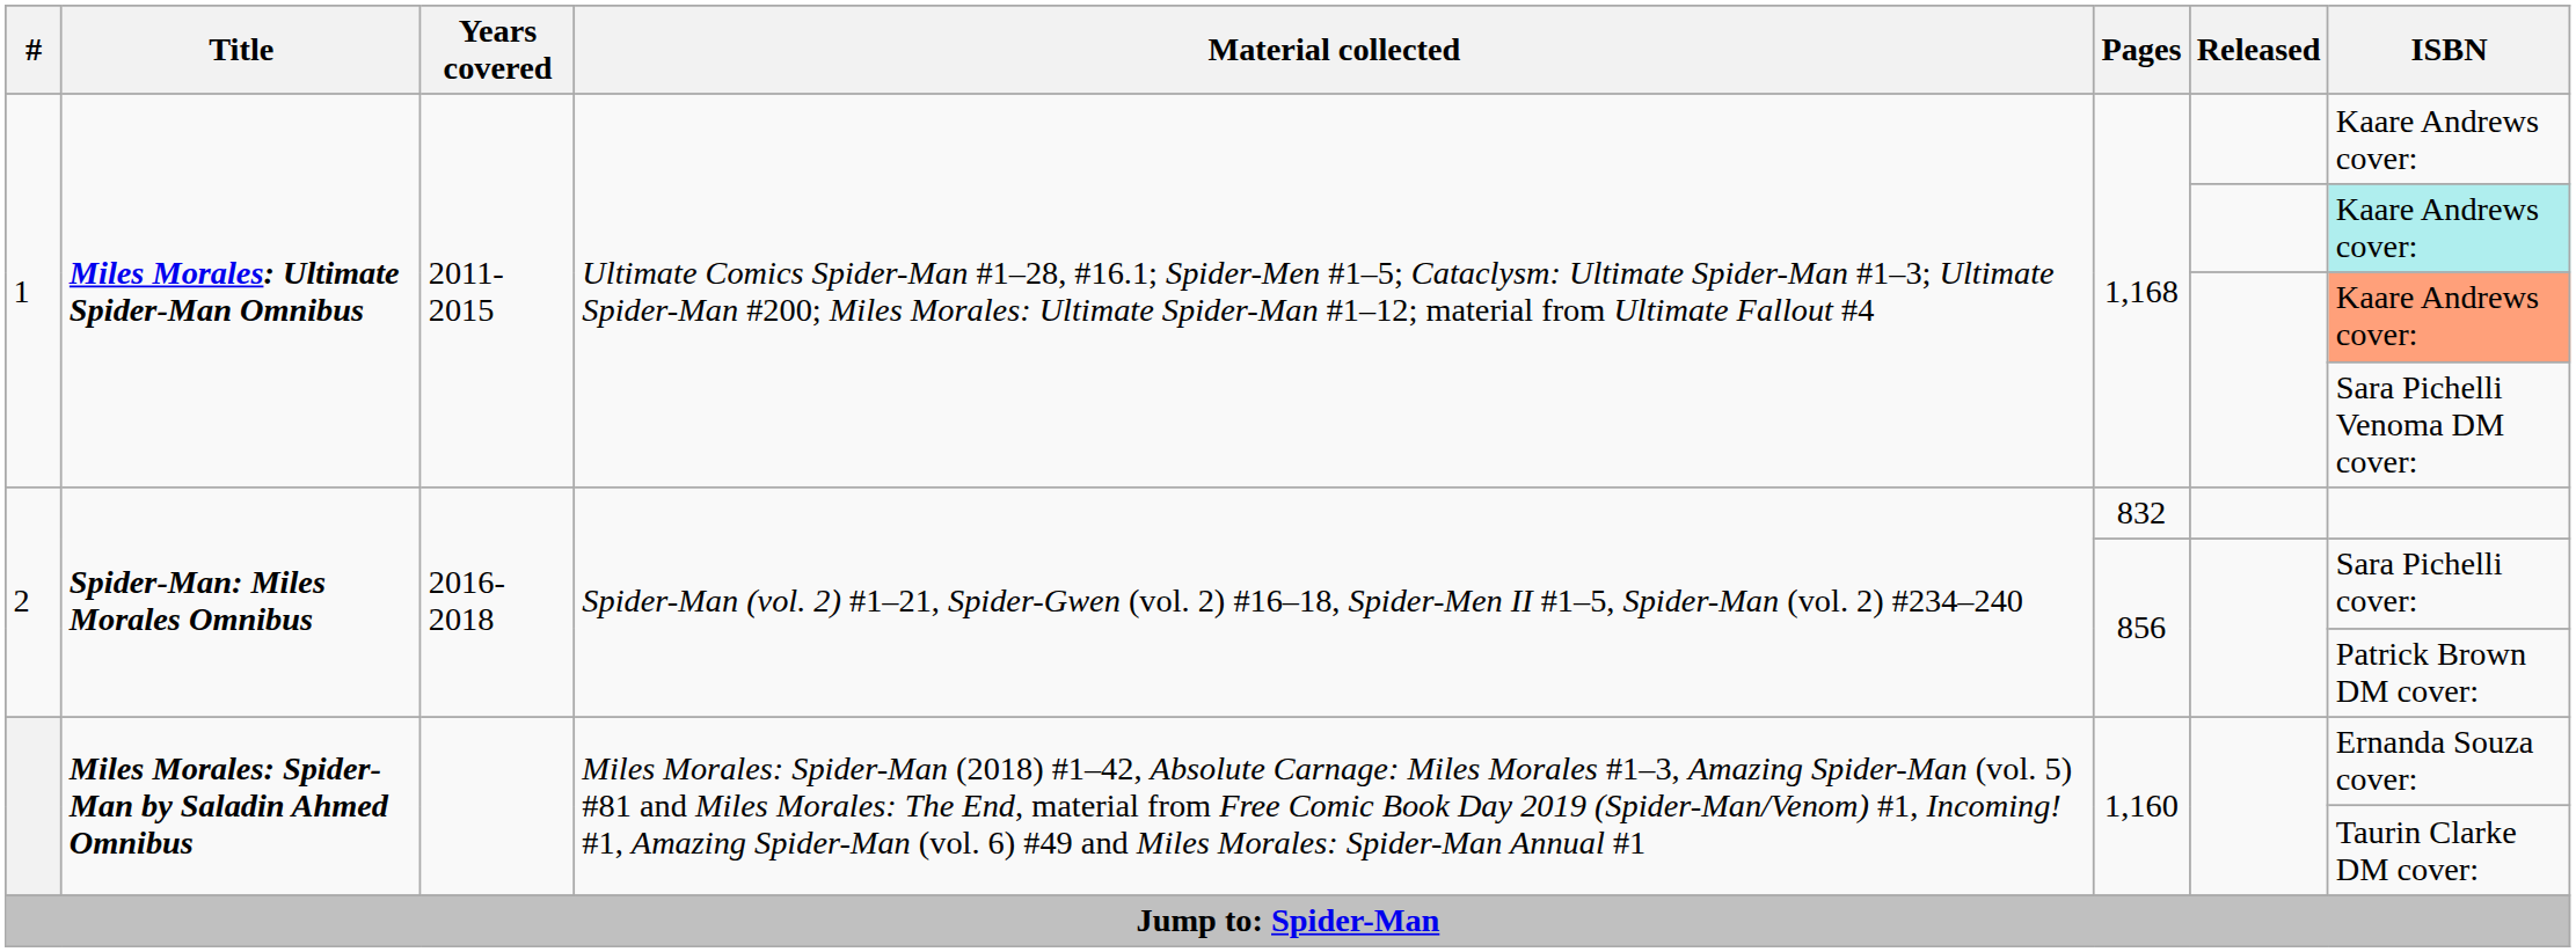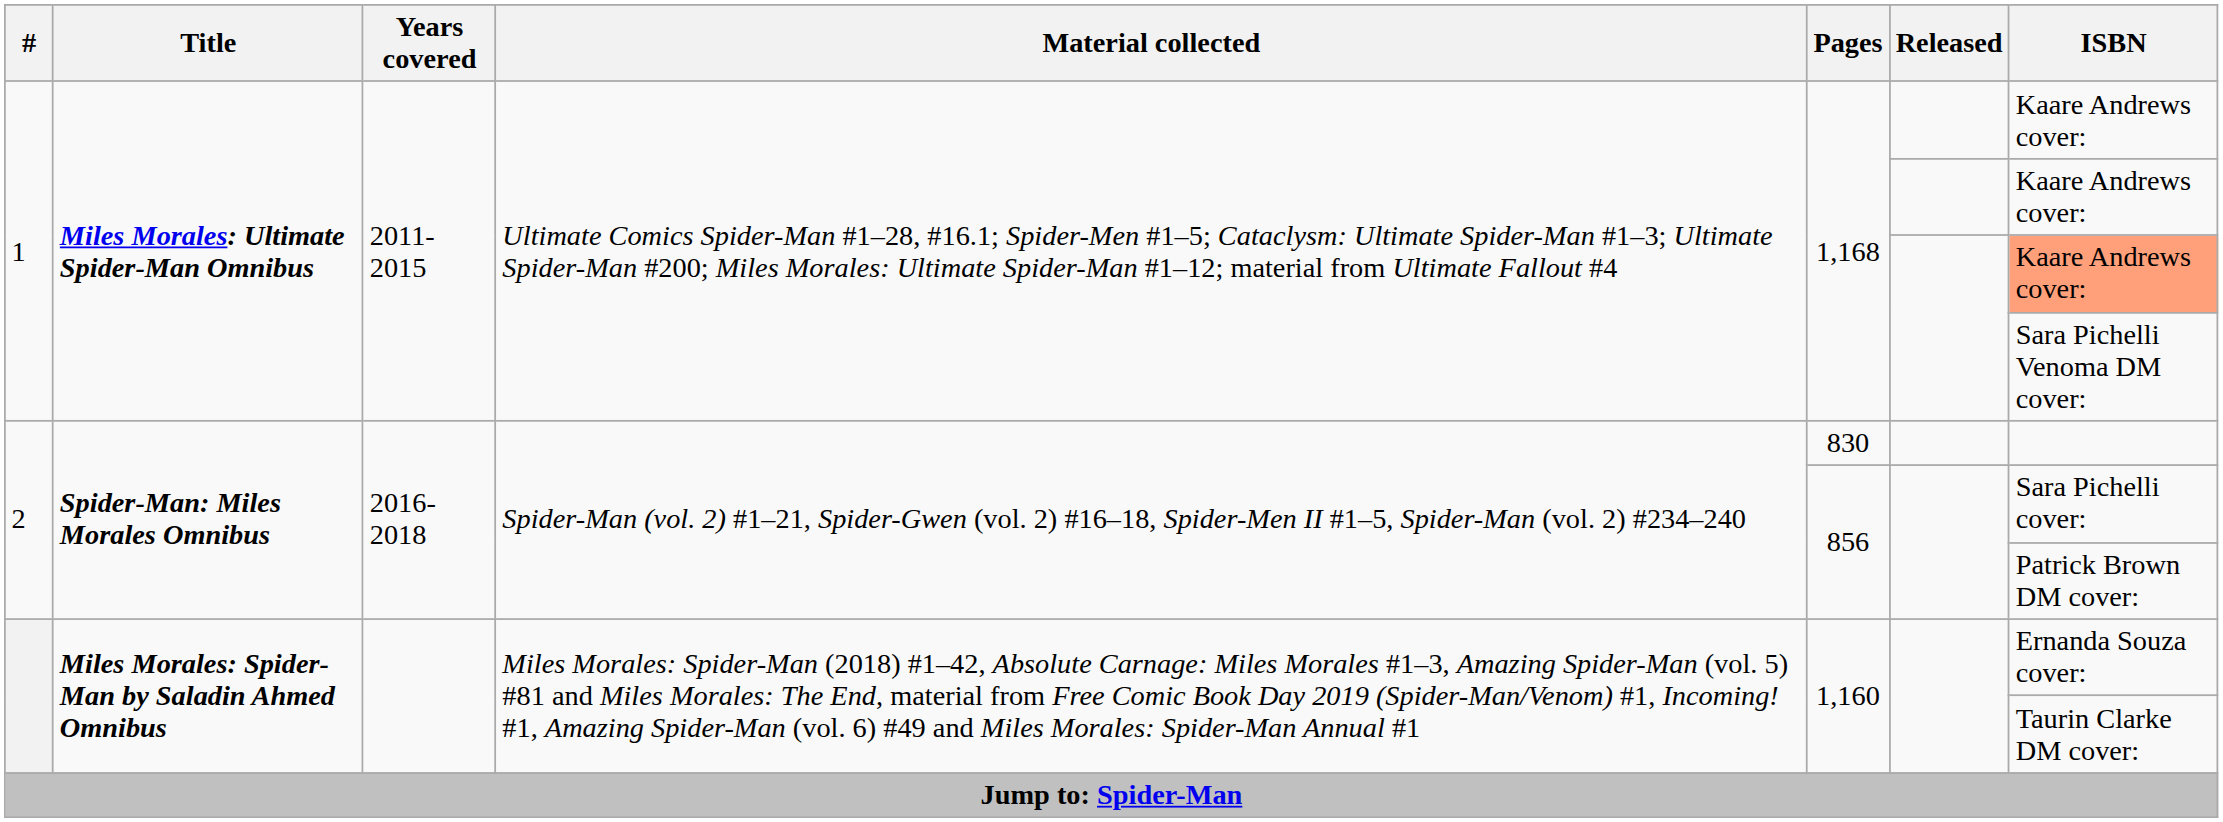row 3 | ISBN: paleturquoise background -> no background
row 6 | Pages: 832 -> 830
